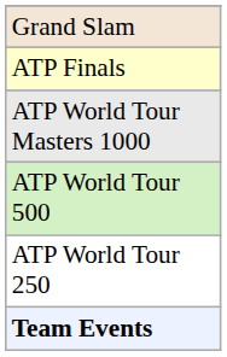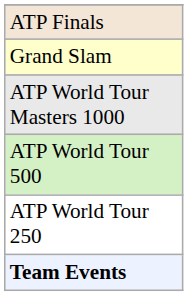row 1 | column 1: Grand Slam -> ATP Finals
row 2 | column 1: ATP Finals -> Grand Slam
